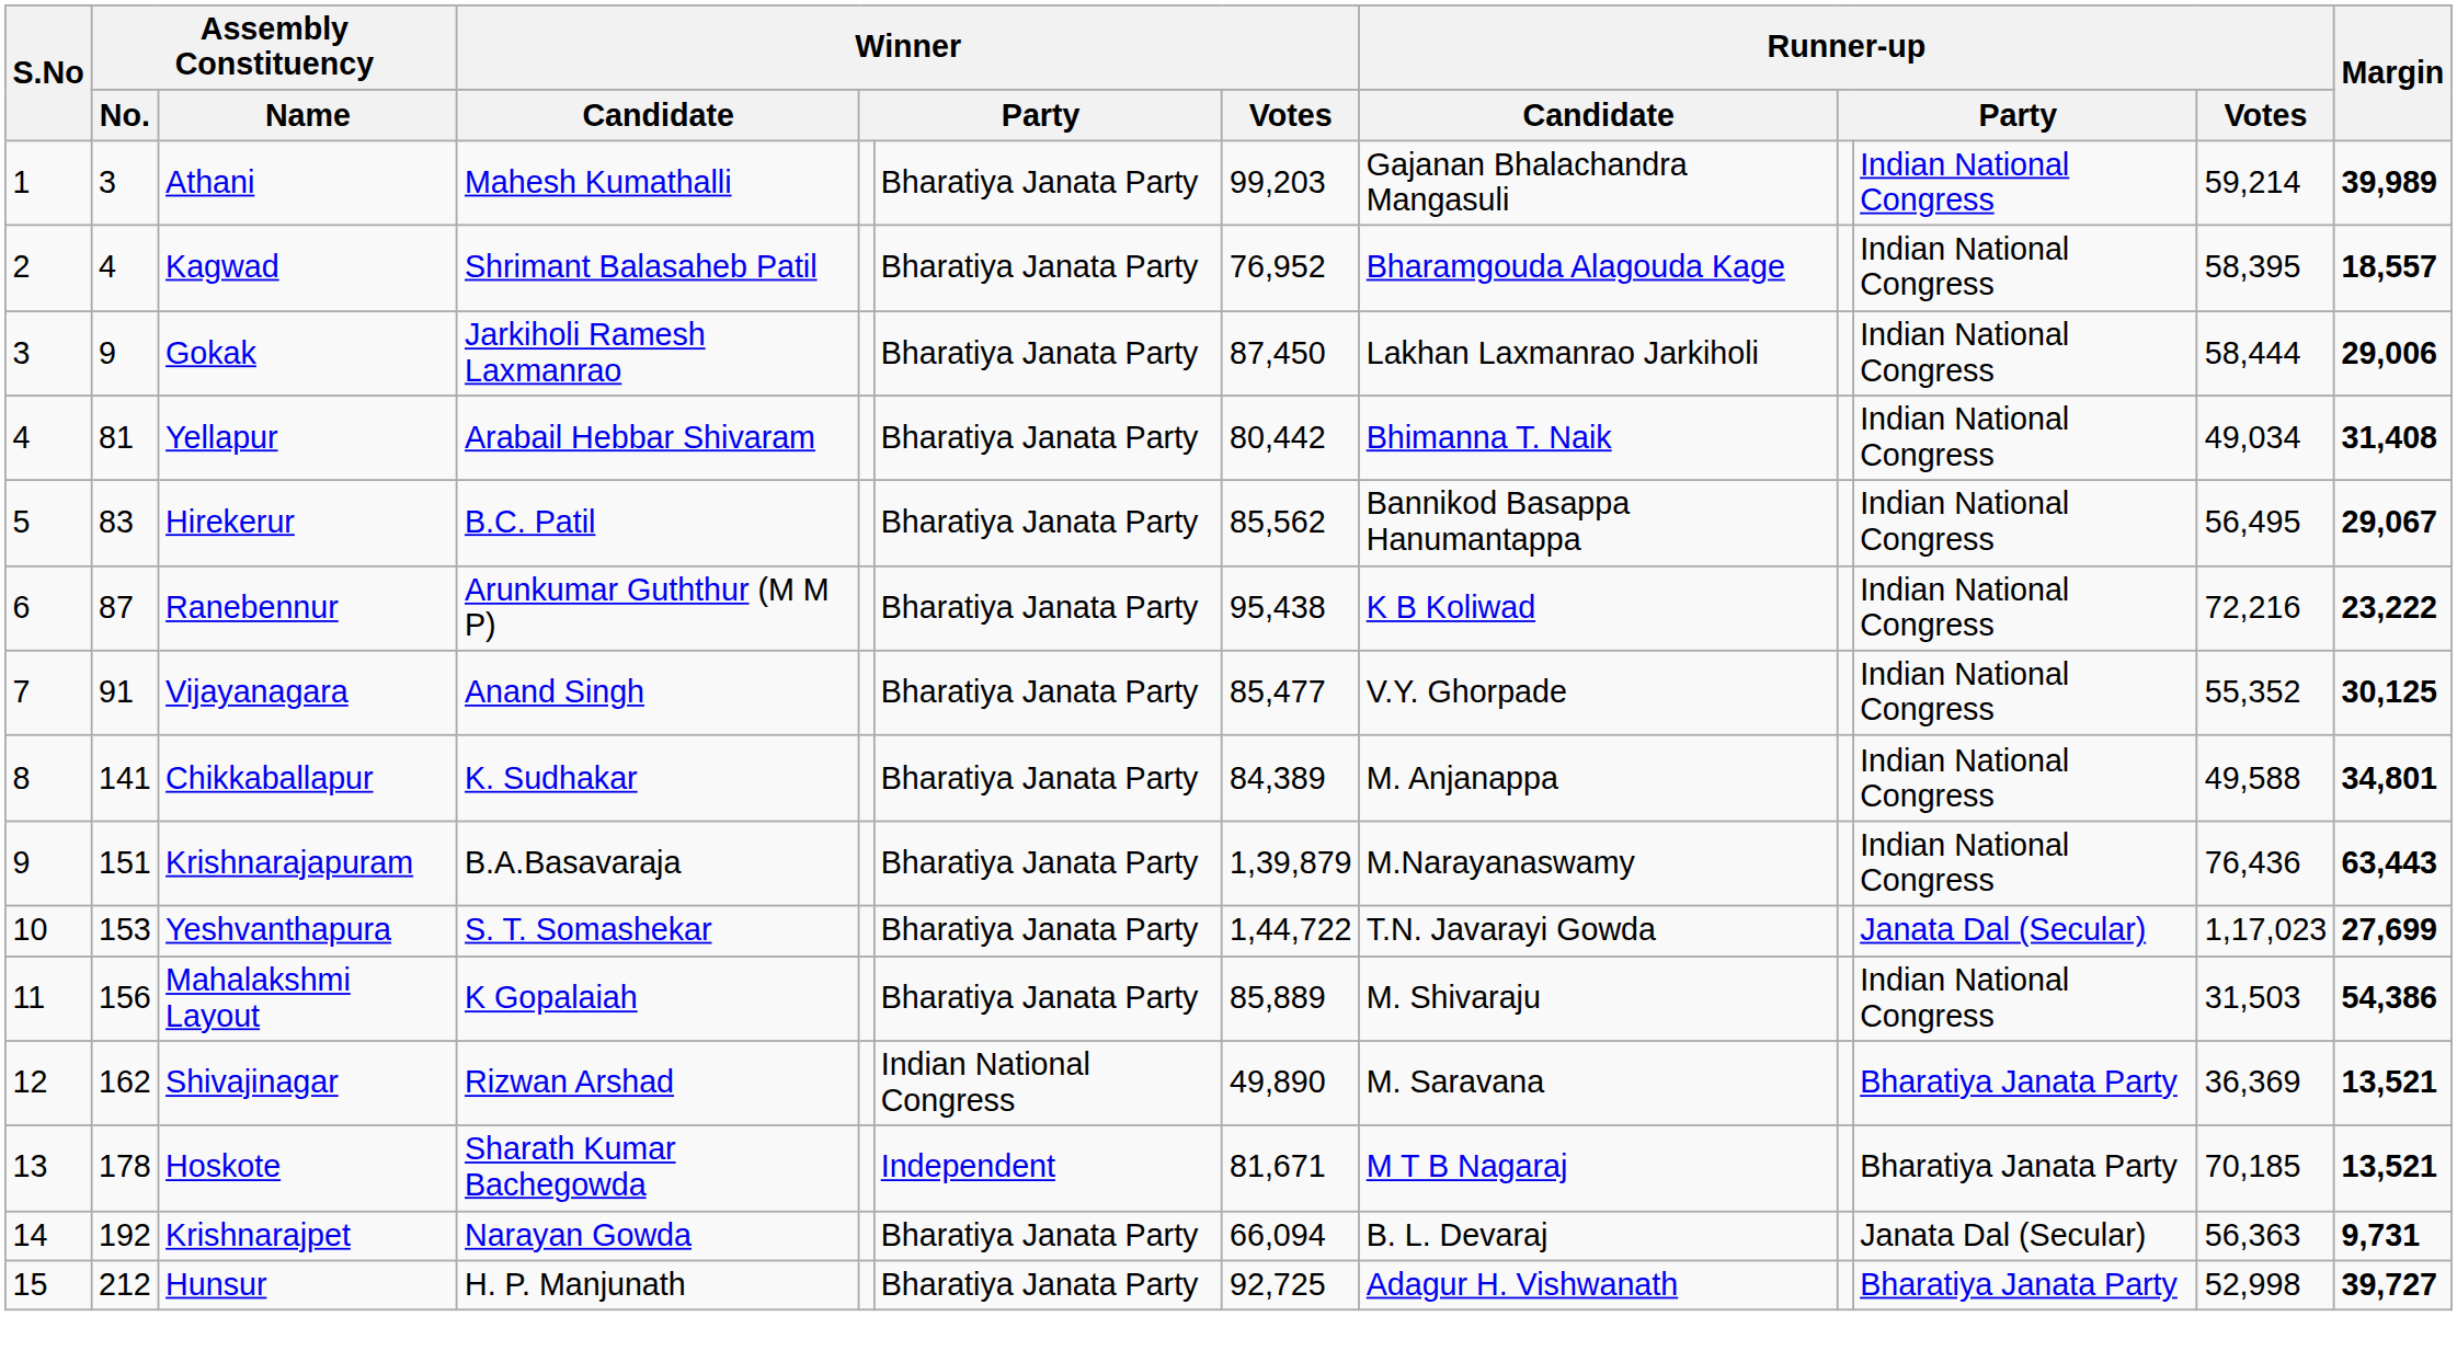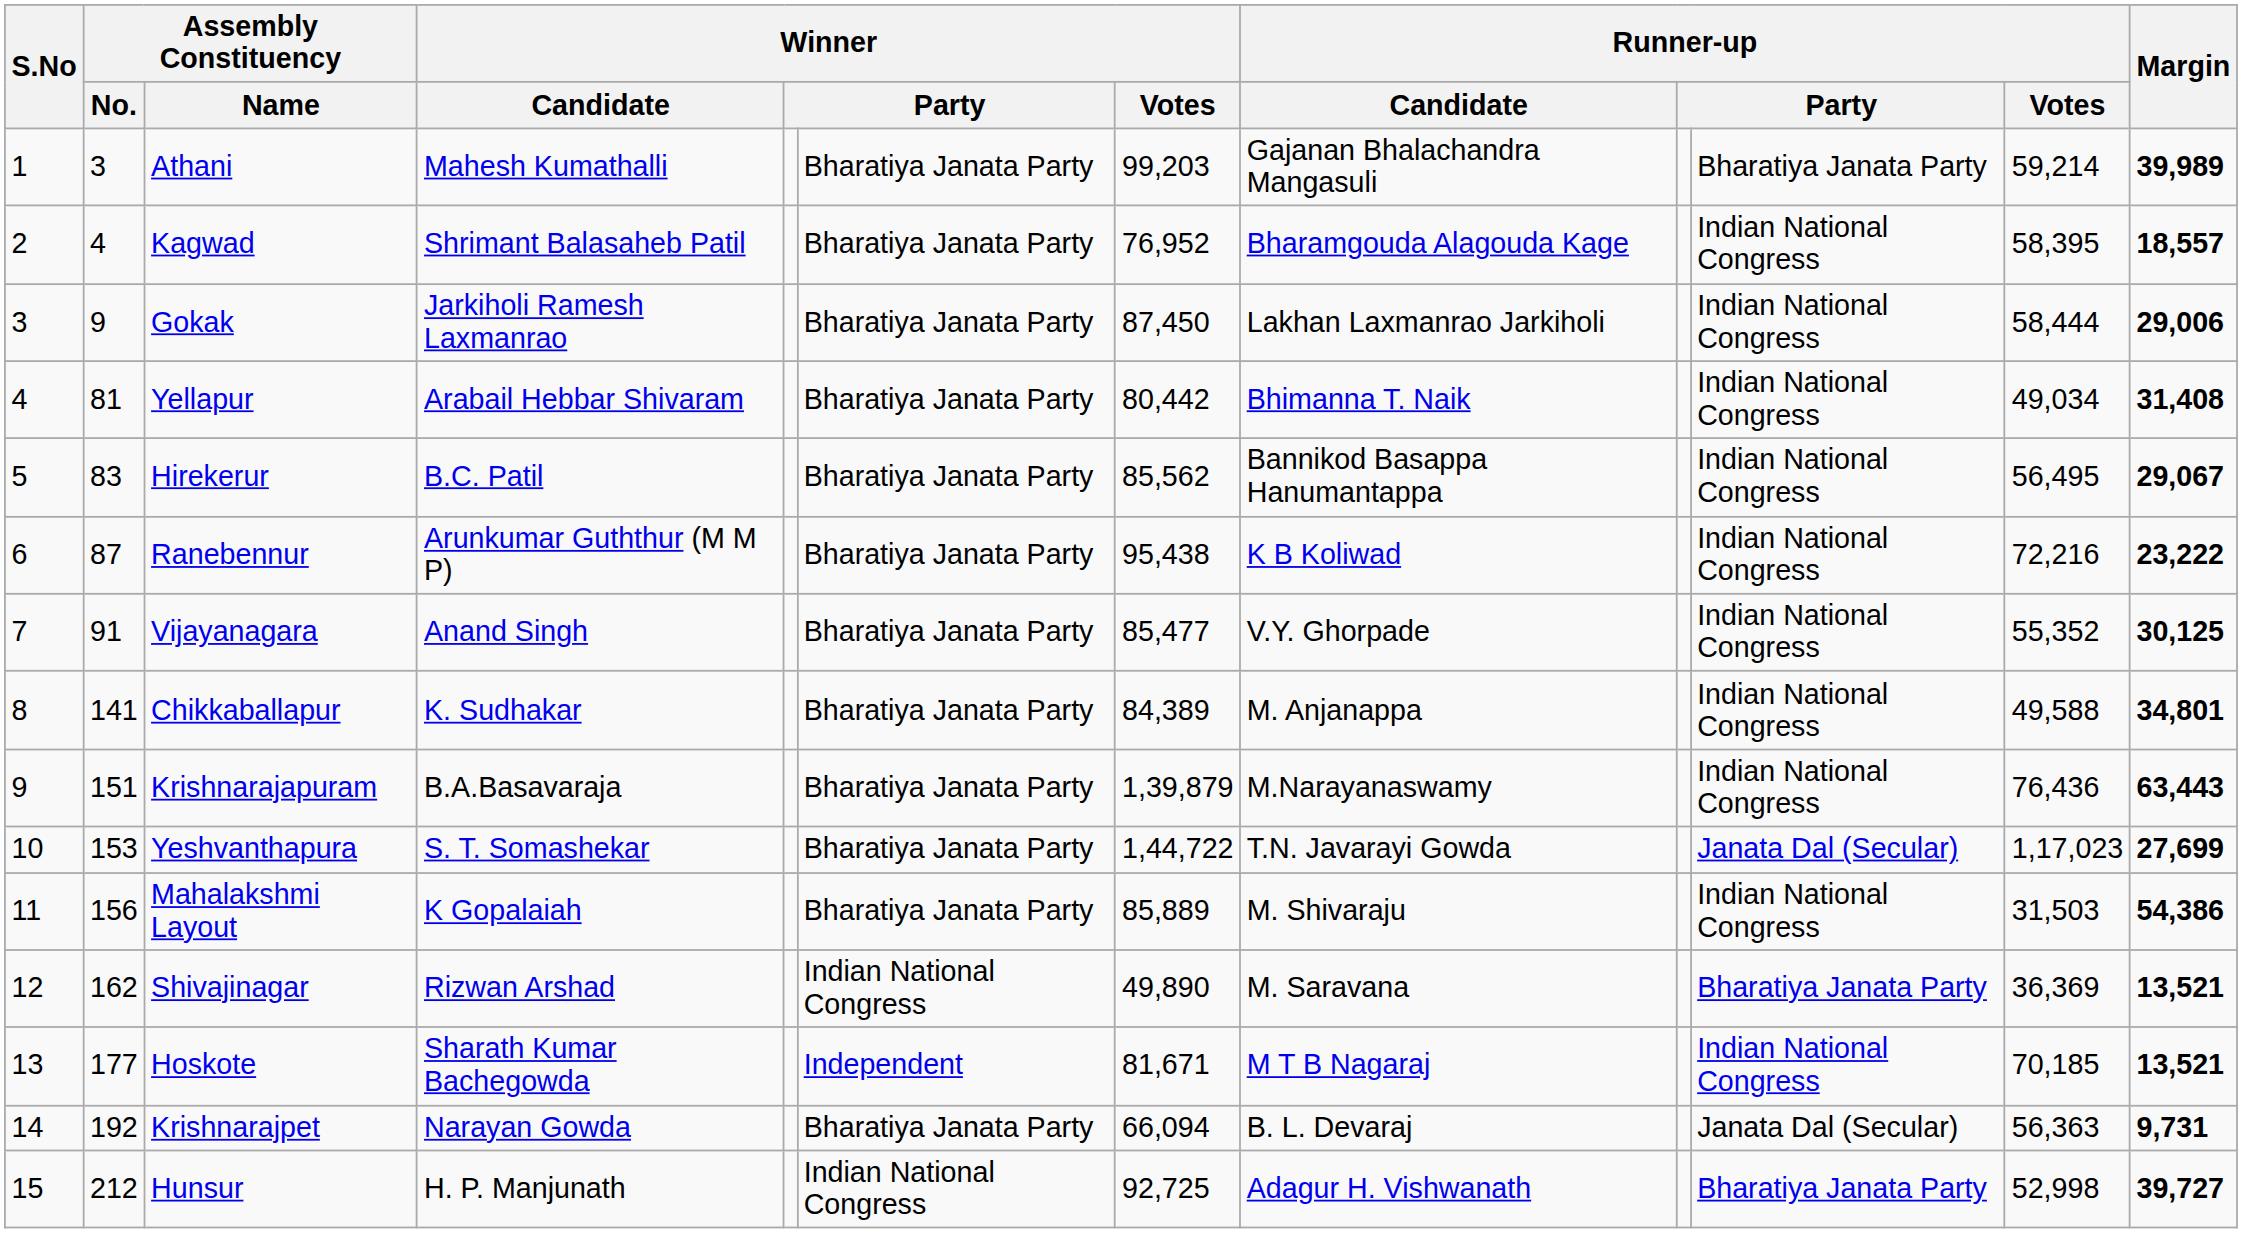Athani | column 10: Indian National Congress -> Bharatiya Janata Party
Hoskote | Assembly Constituency / No.: 178 -> 177
Hoskote | column 10: Bharatiya Janata Party -> Indian National Congress
Hunsur | column 6: Bharatiya Janata Party -> Indian National Congress
